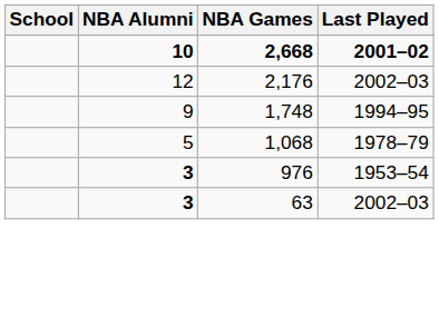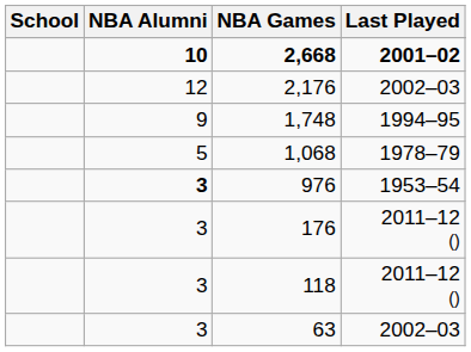+ row: 3 | 176 | 2011–12 ()
+ row: 3 | 118 | 2011–12 ()
63 | NBA Alumni: bold -> normal
